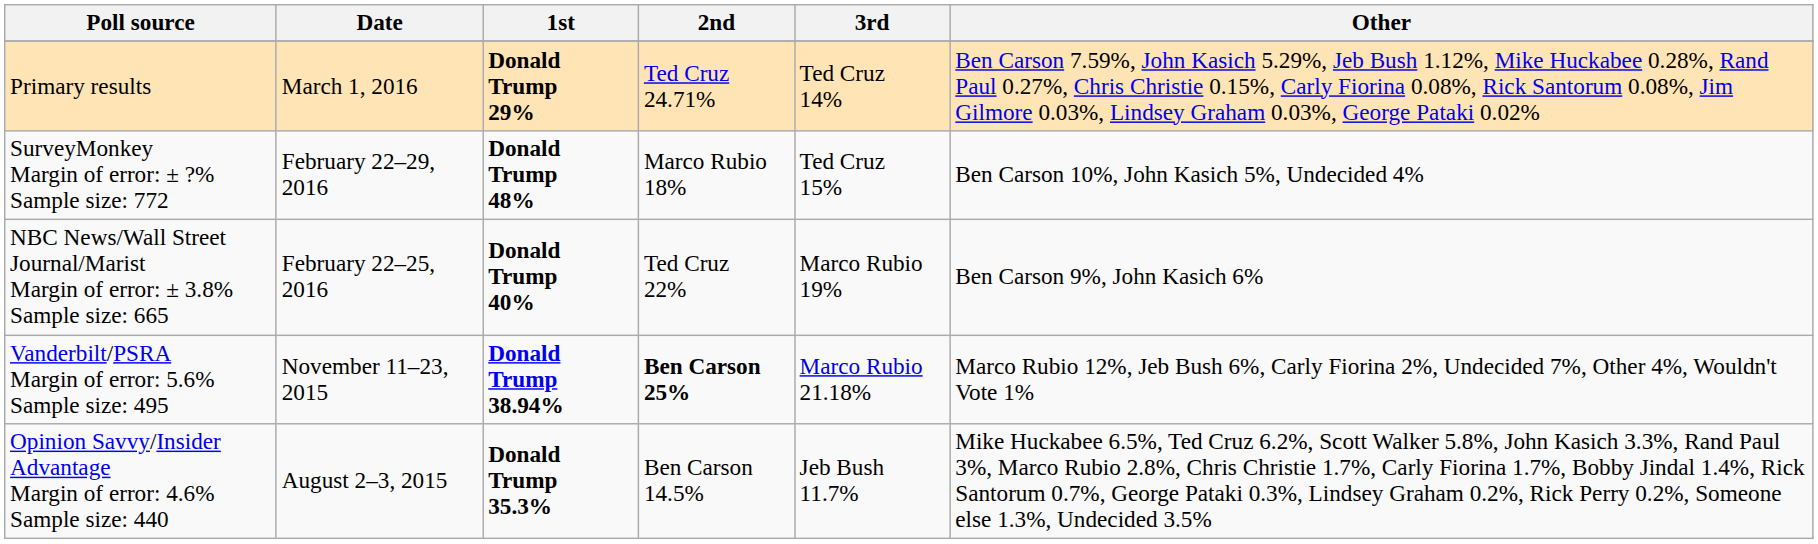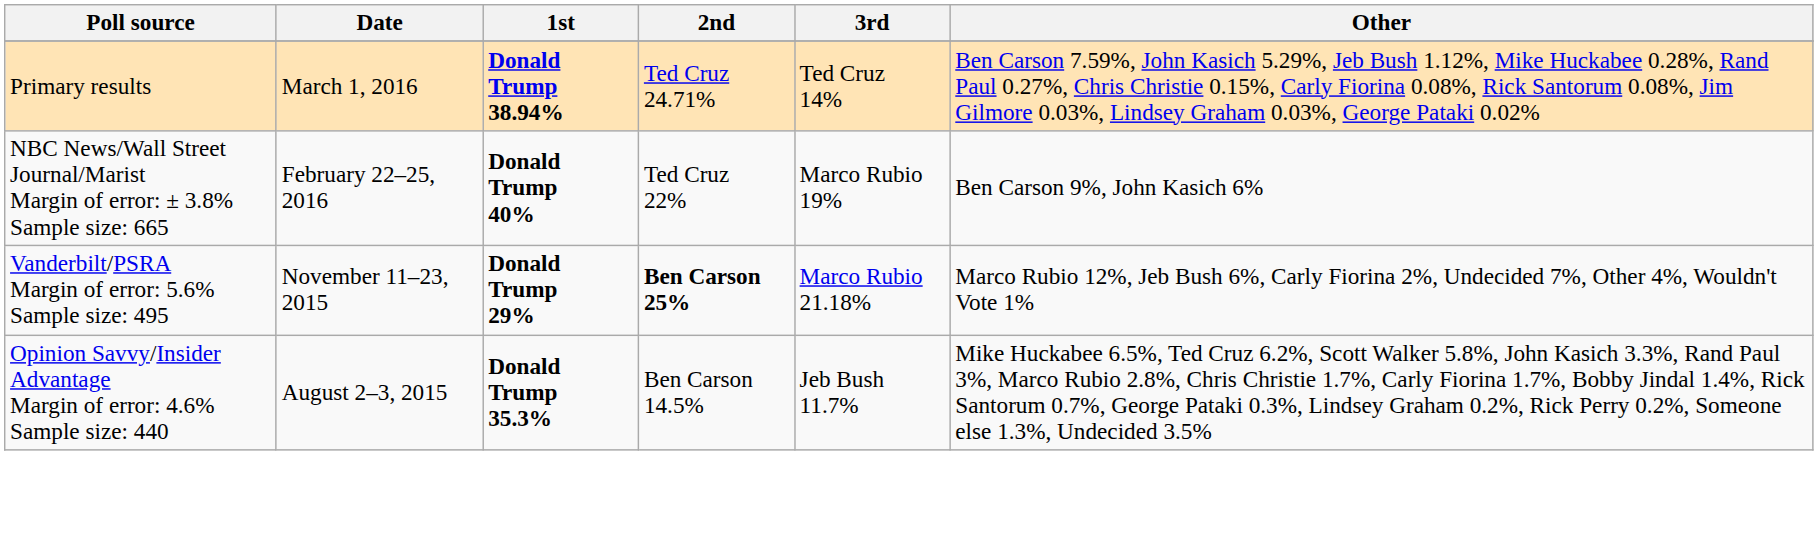Primary results | 1st: Donald Trump 29% -> Donald Trump 38.94%
- row: SurveyMonkey Margin of error: ± ?% Sample size: 772 | February 22–29, 2016 | Donald Trump 48% | Marco Rubio 18% | Ted Cruz 15% | Ben Carson 10%, John Kasich 5%, Undecided 4%
Vanderbilt/PSRA Margin of error: 5.6% Sample size: 495 | 1st: Donald Trump 38.94% -> Donald Trump 29%
